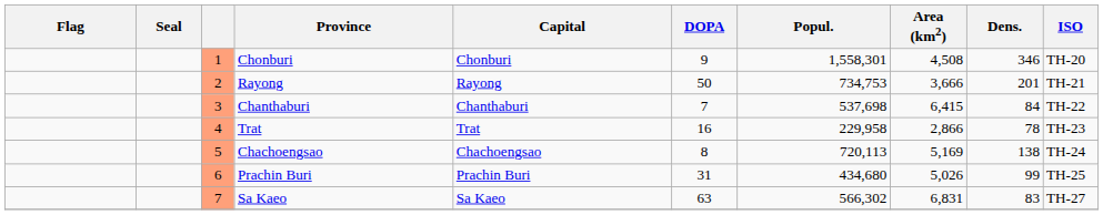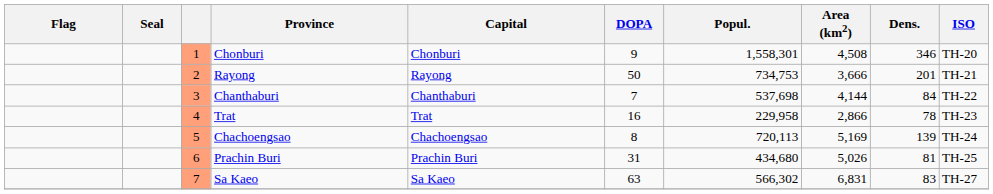row 4 | Area (km2): 6,415 -> 4,144
row 6 | Dens.: 138 -> 139
row 7 | Dens.: 99 -> 81
